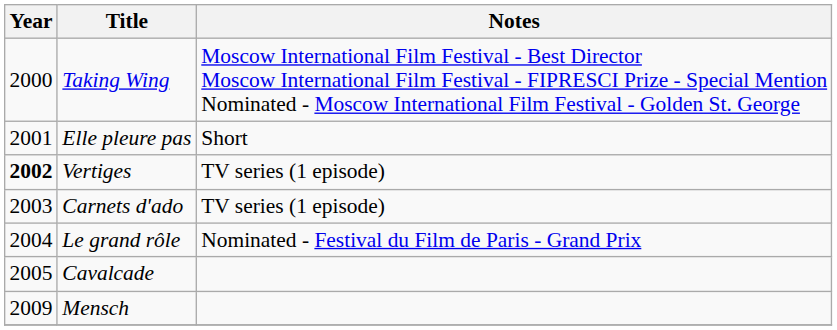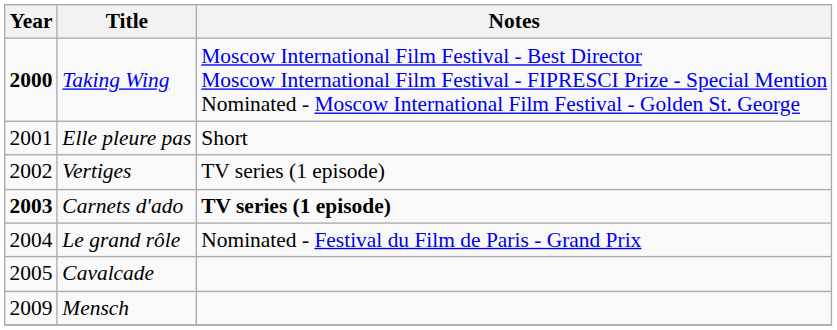Taking Wing | Year: normal -> bold
Vertiges | Year: bold -> normal
Carnets d'ado | Year: normal -> bold
Carnets d'ado | Notes: normal -> bold
